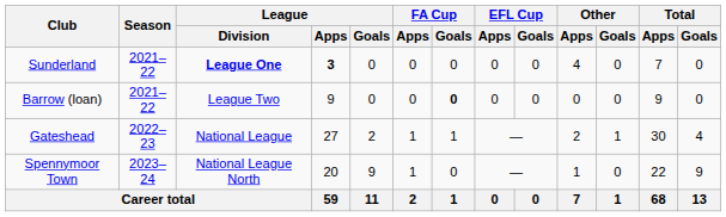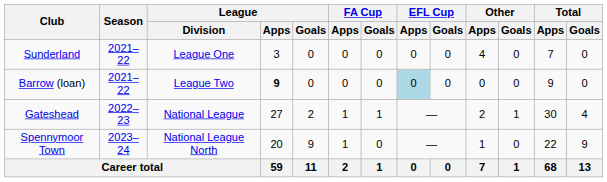Sunderland | League / Division: bold -> normal
Sunderland | League / Apps: bold -> normal
Barrow (loan) | League / Apps: normal -> bold
Barrow (loan) | FA Cup / Goals: bold -> normal
Barrow (loan) | EFL Cup / Apps: no background -> lightblue background
